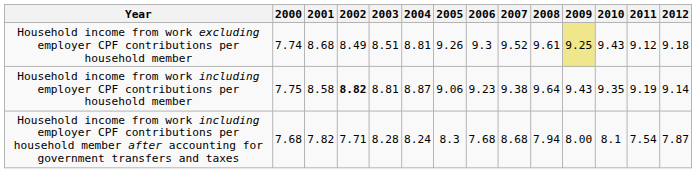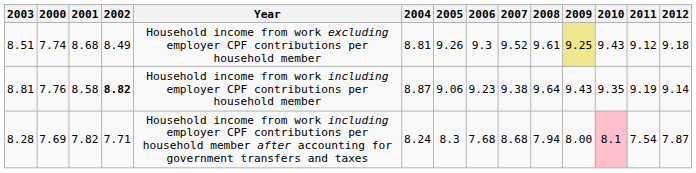columns swapped: Year <-> 2003
row 3 | 2000: 7.75 -> 7.76
row 4 | 2000: 7.68 -> 7.69
row 4 | 2010: no background -> pink background
